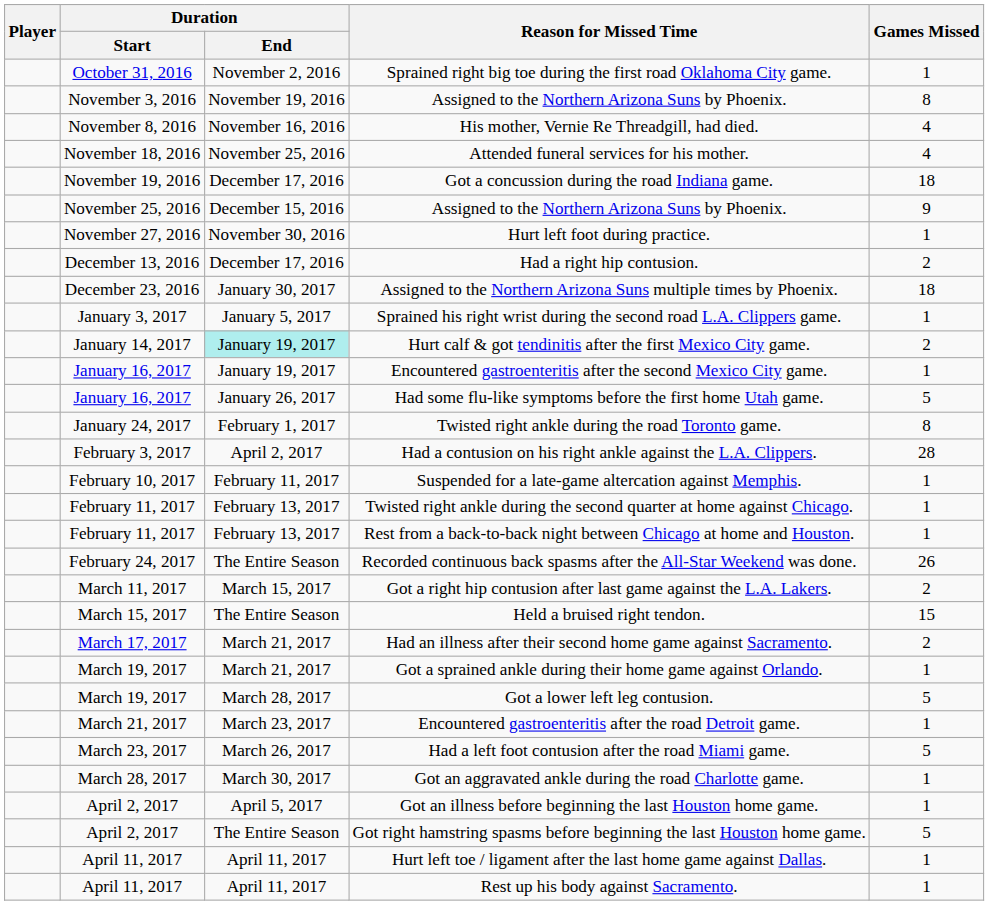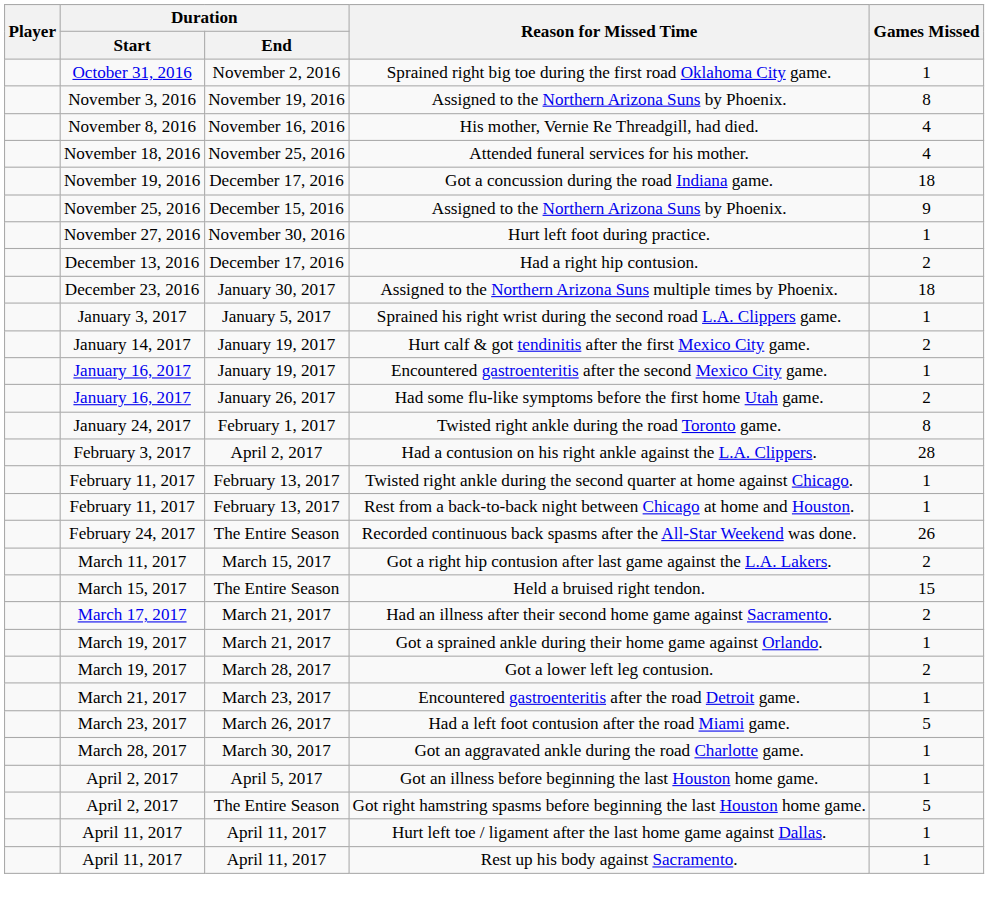Hurt calf & got tendinitis after the first Mexico City game. | Duration / End: paleturquoise background -> no background
Had some flu-like symptoms before the first home Utah game. | Games Missed: 5 -> 2
- row: February 10, 2017 | February 11, 2017 | Suspended for a late-game altercation against Memphis. | 1
Got a lower left leg contusion. | Games Missed: 5 -> 2
